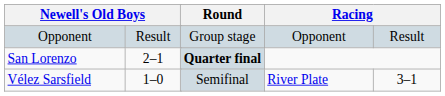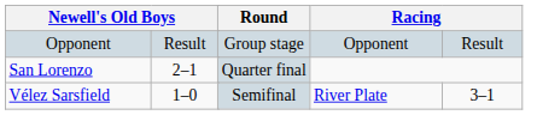San Lorenzo | Round: bold -> normal
